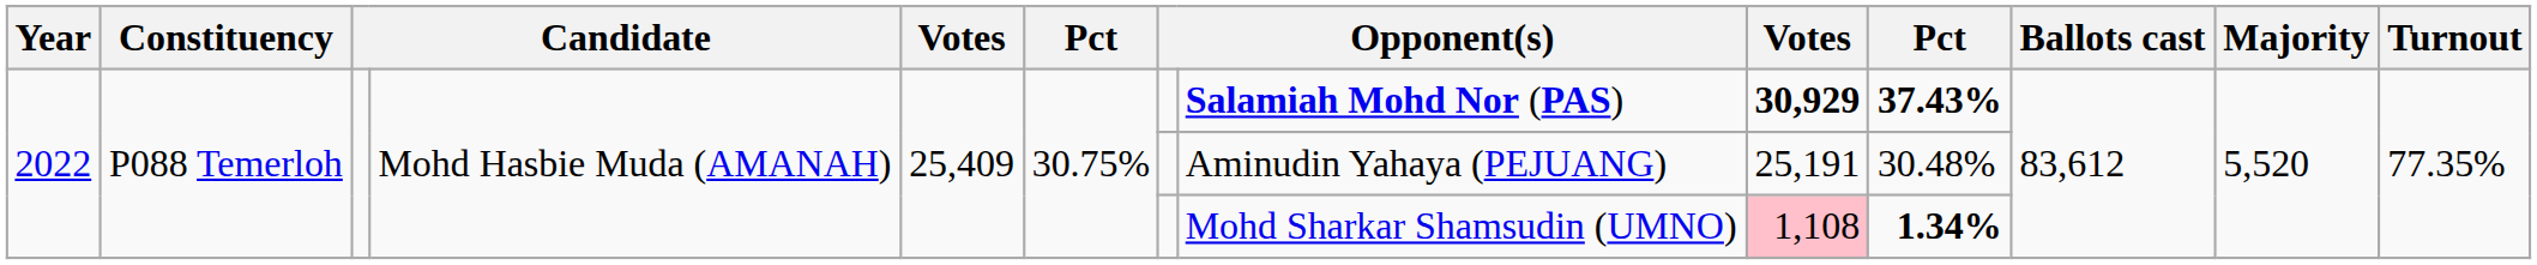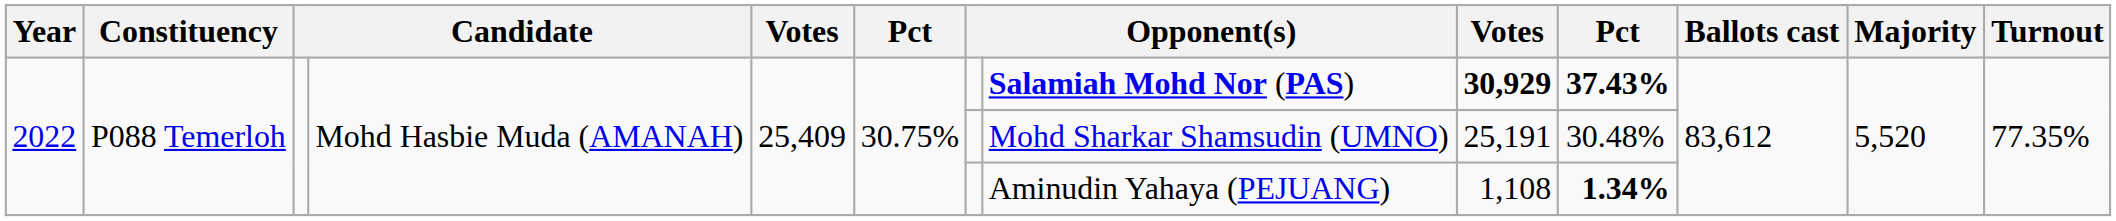row 3 | column 8: Aminudin Yahaya (PEJUANG) -> Mohd Sharkar Shamsudin (UMNO)
row 4 | column 8: Mohd Sharkar Shamsudin (UMNO) -> Aminudin Yahaya (PEJUANG)
row 4 | column 9: pink background -> no background
